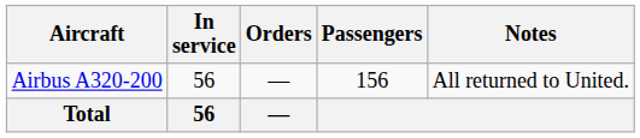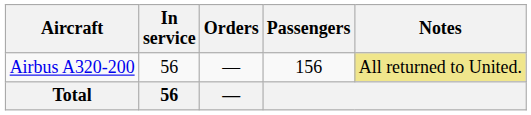Airbus A320-200 | Notes: no background -> khaki background
